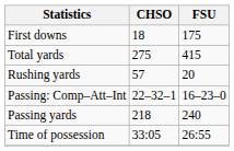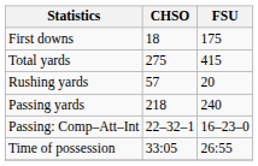rows swapped: Passing yards <-> Passing: Comp–Att–Int
